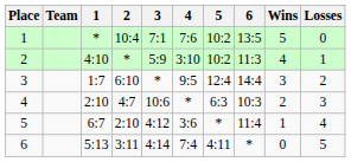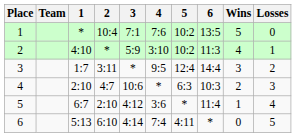row 4 | 2: 6:10 -> 3:11
row 7 | 2: 3:11 -> 6:10
